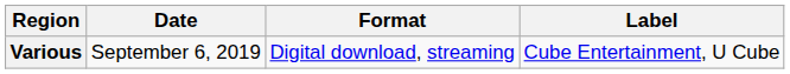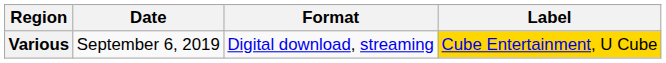Various | Label: no background -> gold background
